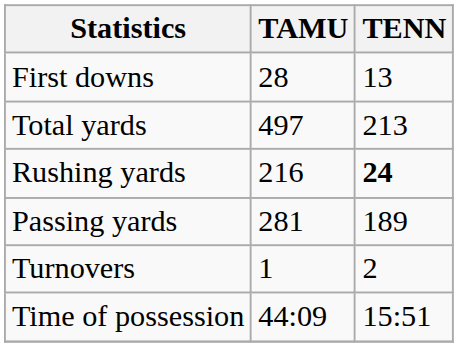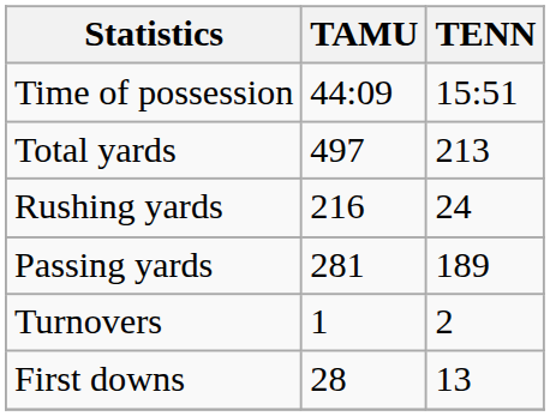rows swapped: First downs <-> Time of possession
Rushing yards | TENN: bold -> normal
